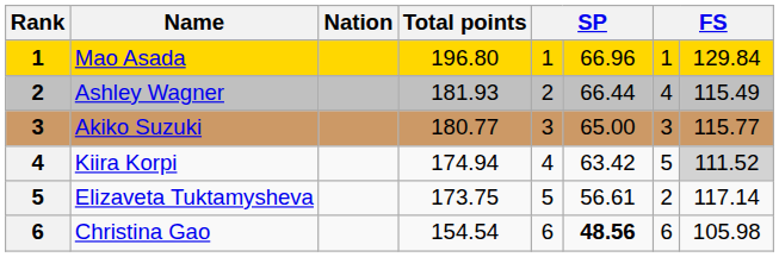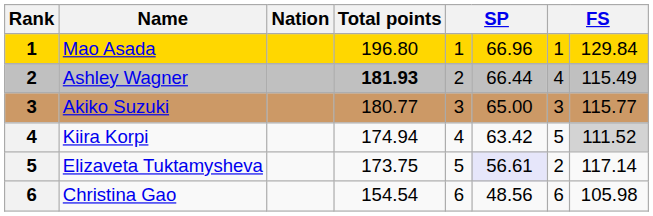Ashley Wagner | Total points: normal -> bold
Elizaveta Tuktamysheva | column 6: no background -> lavender background
Christina Gao | column 6: bold -> normal
